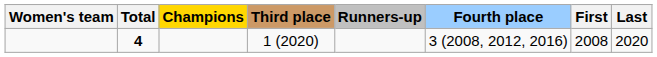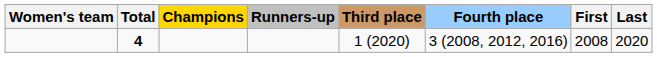columns swapped: Runners-up <-> Third place
